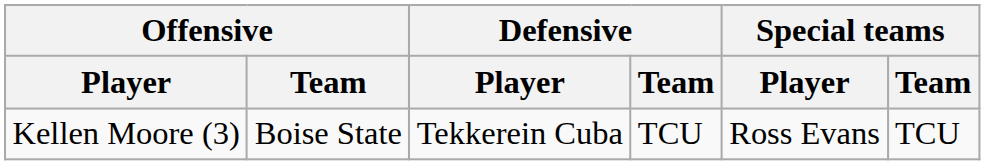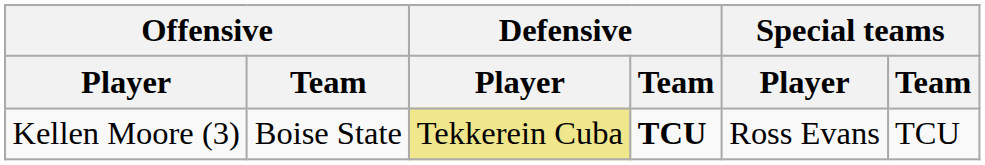Kellen Moore (3) | Defensive / Player: no background -> khaki background
Kellen Moore (3) | Defensive / Team: normal -> bold
